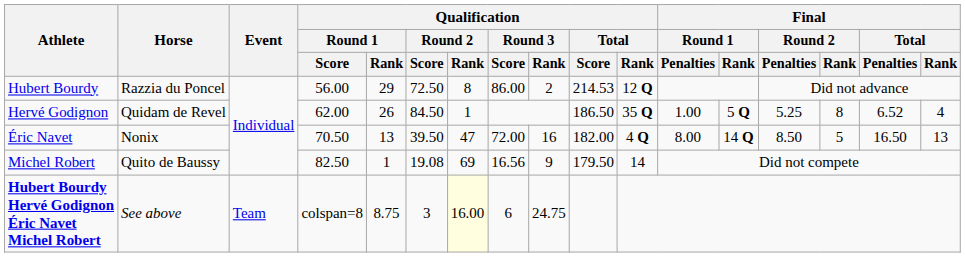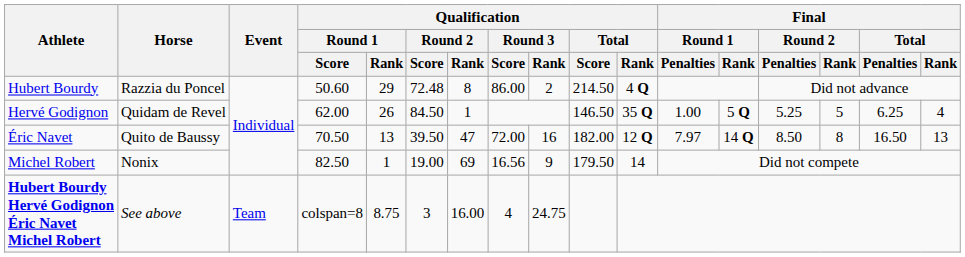Hubert Bourdy | Qualification / Round 1 / Score: 56.00 -> 50.60
Hubert Bourdy | Qualification / Round 2 / Score: 72.50 -> 72.48
Hubert Bourdy | Qualification / Total / Score: 214.53 -> 214.50
Hubert Bourdy | Qualification / Total / Rank: 12 Q -> 4 Q
Hervé Godignon | Qualification / Total / Score: 186.50 -> 146.50
Hervé Godignon | Final / Round 2 / Rank: 8 -> 5
Hervé Godignon | Final / Total / Penalties: 6.52 -> 6.25
Éric Navet | Horse: Nonix -> Quito de Baussy
Éric Navet | Qualification / Total / Rank: 4 Q -> 12 Q
Éric Navet | Final / Round 1 / Penalties: 8.00 -> 7.97
Éric Navet | Final / Round 2 / Rank: 5 -> 8
Michel Robert | Horse: Quito de Baussy -> Nonix
Michel Robert | Qualification / Round 2 / Score: 19.08 -> 19.00
Hubert Bourdy Hervé Godignon Éric Navet Michel Robert | Qualification / Round 2 / Rank: lightyellow background -> no background
Hubert Bourdy Hervé Godignon Éric Navet Michel Robert | Qualification / Round 3 / Score: 6 -> 4
